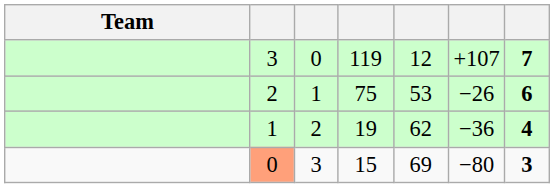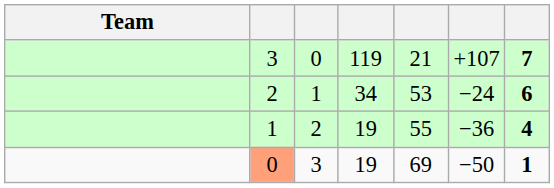row 2 | column 5: 12 -> 21
row 3 | column 4: 75 -> 34
row 3 | column 6: −26 -> −24
row 4 | column 5: 62 -> 55
row 5 | column 4: 15 -> 19
row 5 | column 6: −80 -> −50
row 5 | column 7: 3 -> 1
